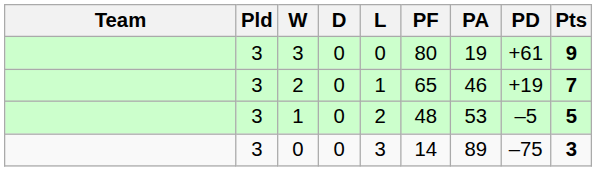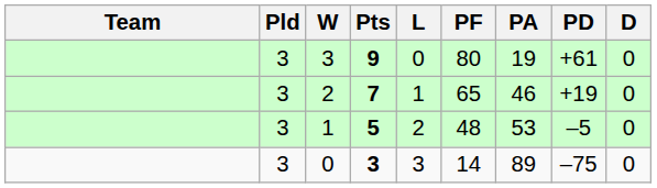columns swapped: D <-> Pts
